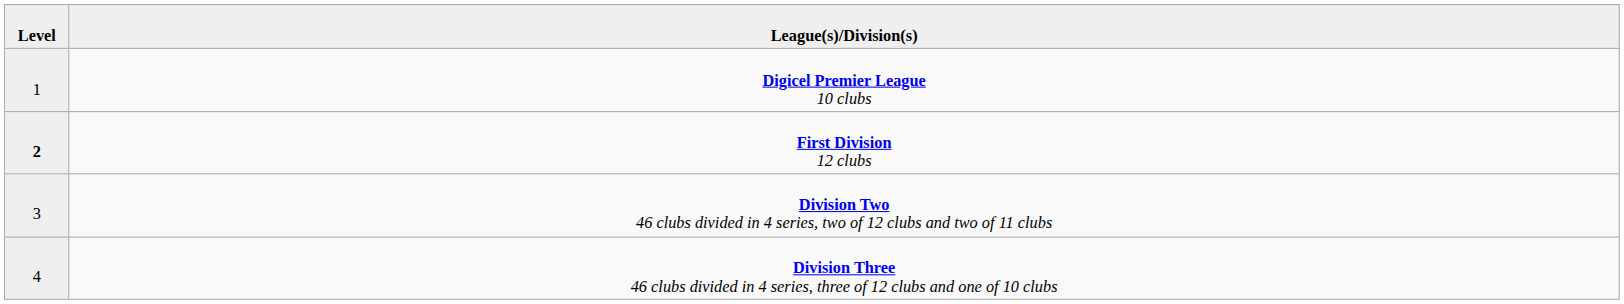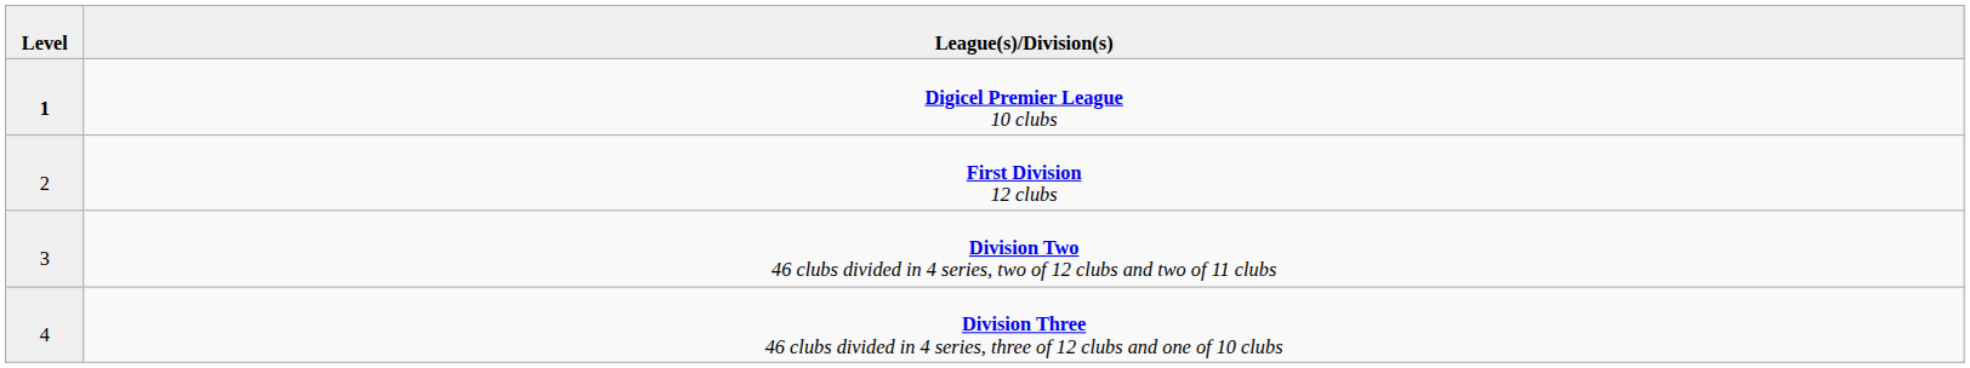Digicel Premier League 10 clubs | column 1: normal -> bold
First Division 12 clubs | column 1: bold -> normal
